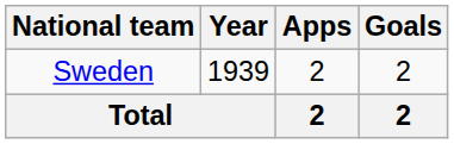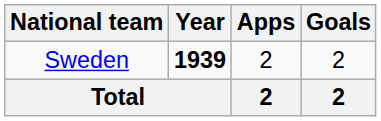Sweden | Year: normal -> bold
